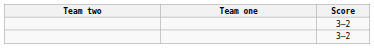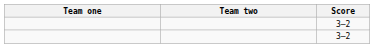columns swapped: Team one <-> Team two
